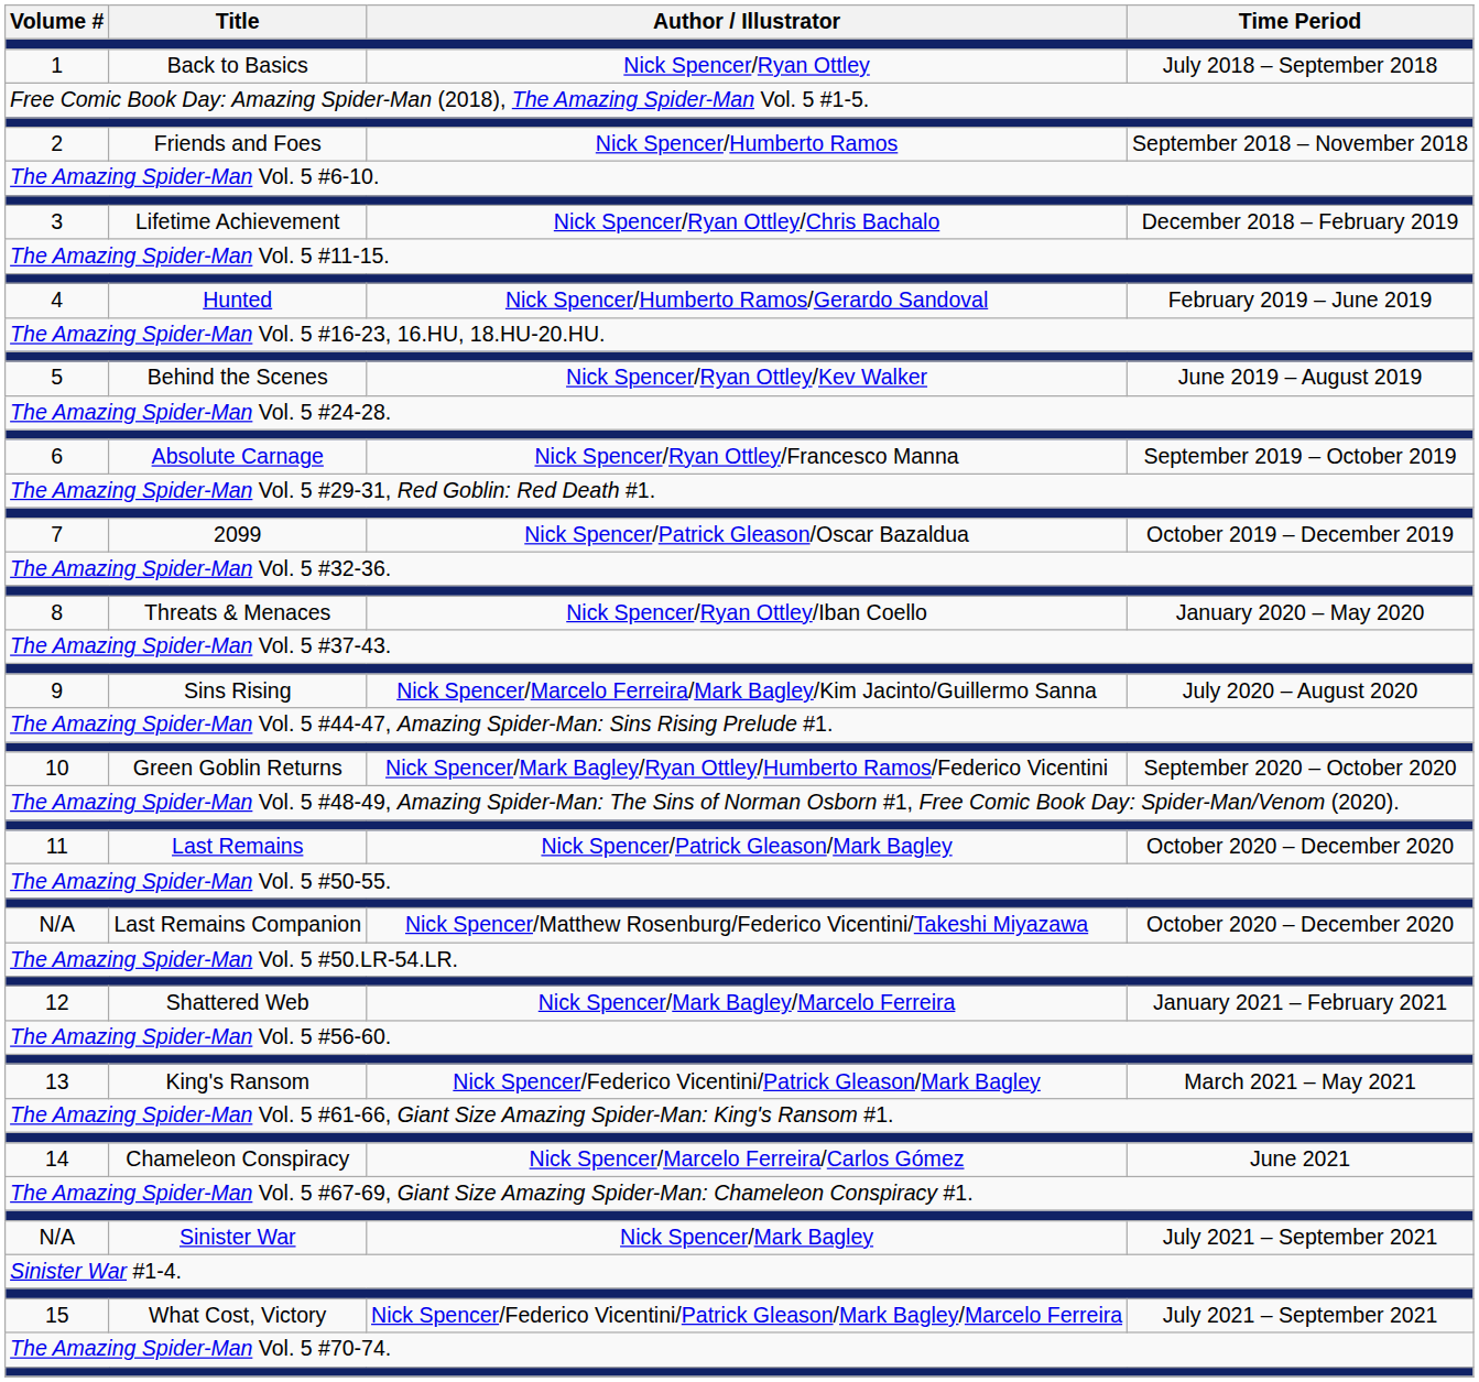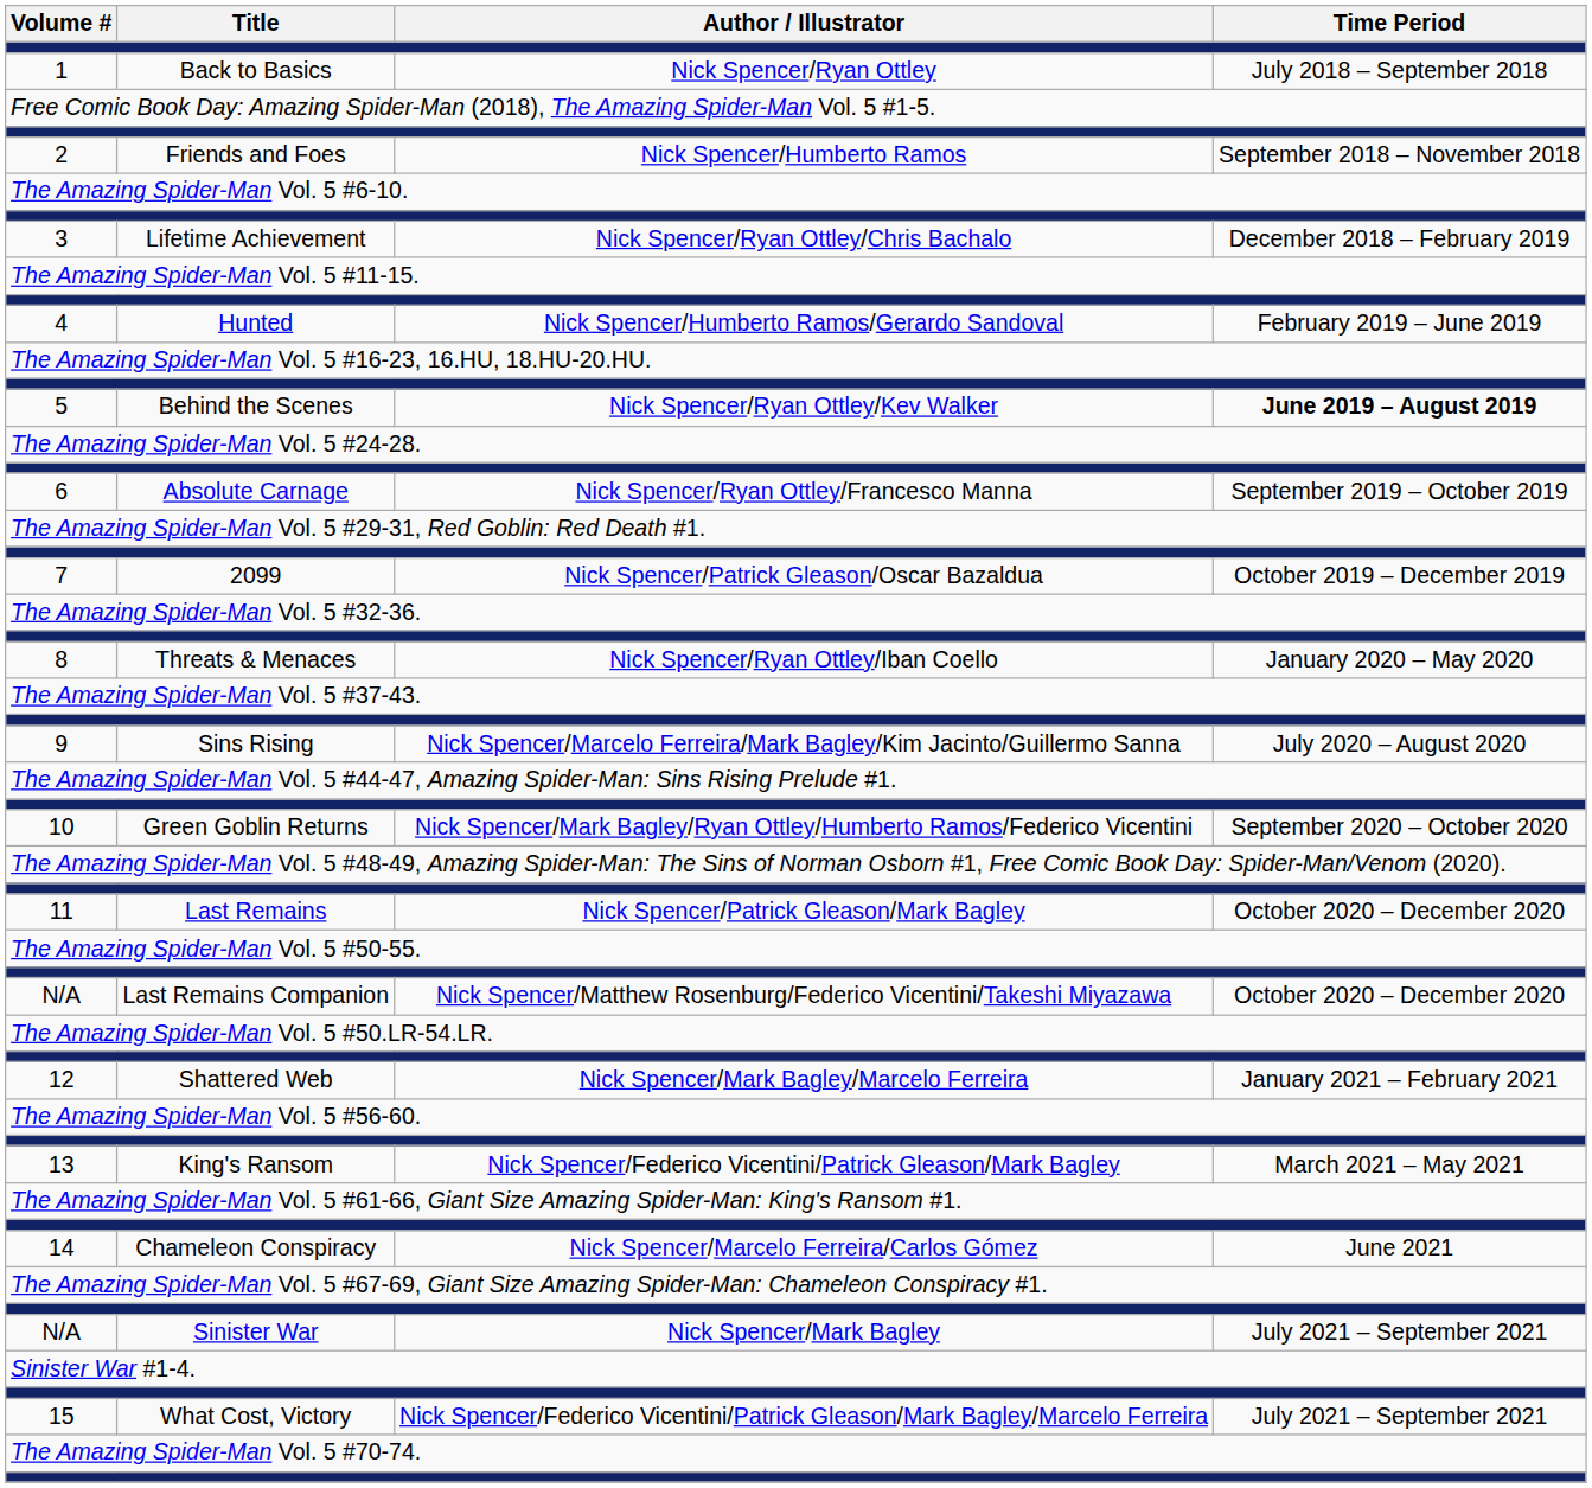Behind the Scenes | Time Period: normal -> bold
